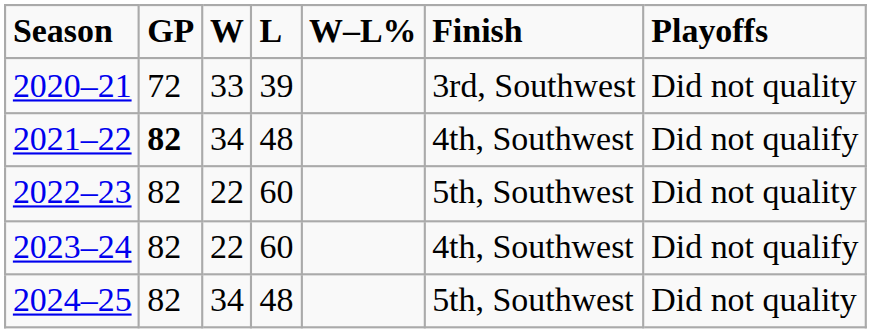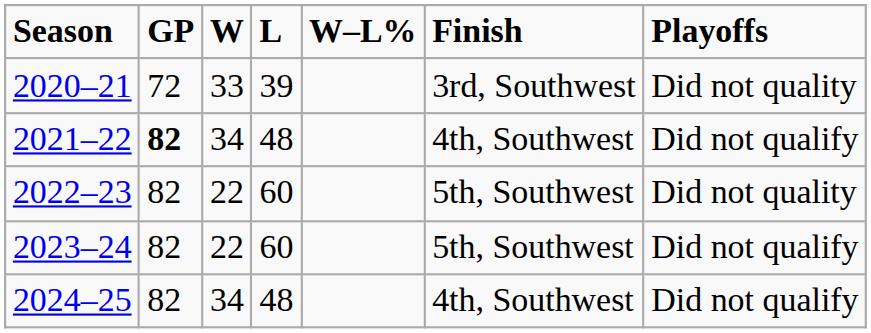2023–24 | column 6: 4th, Southwest -> 5th, Southwest
2024–25 | column 6: 5th, Southwest -> 4th, Southwest
2024–25 | column 7: Did not quality -> Did not qualify
